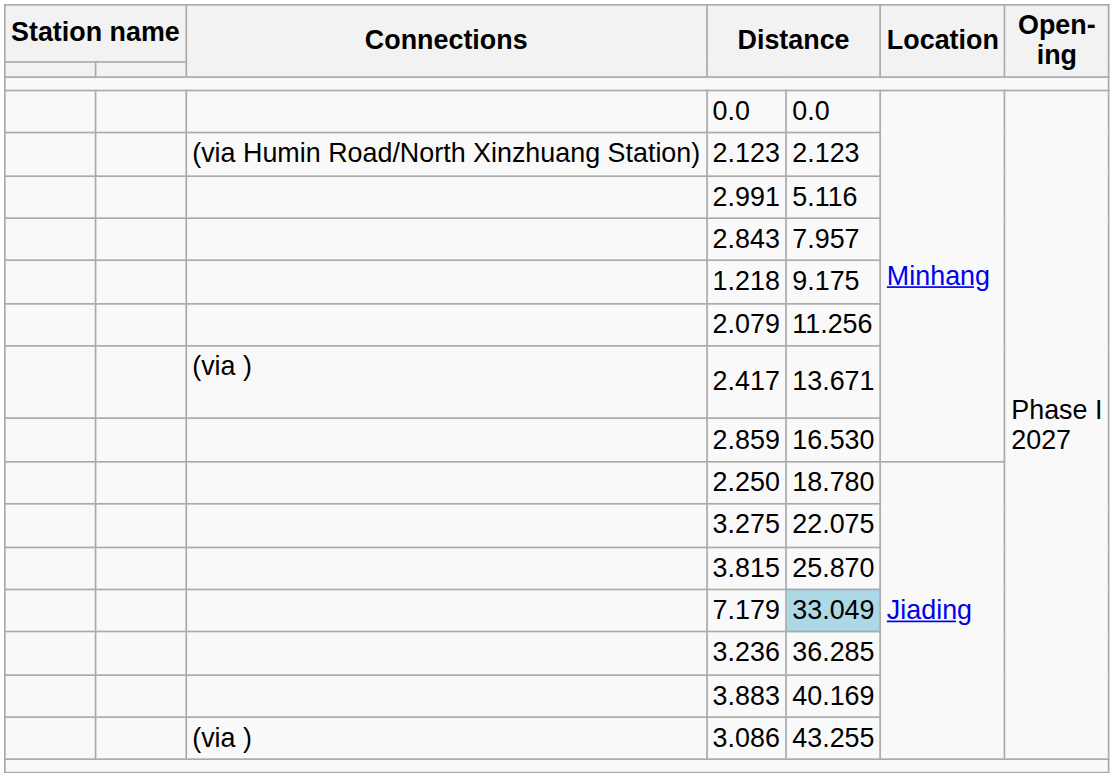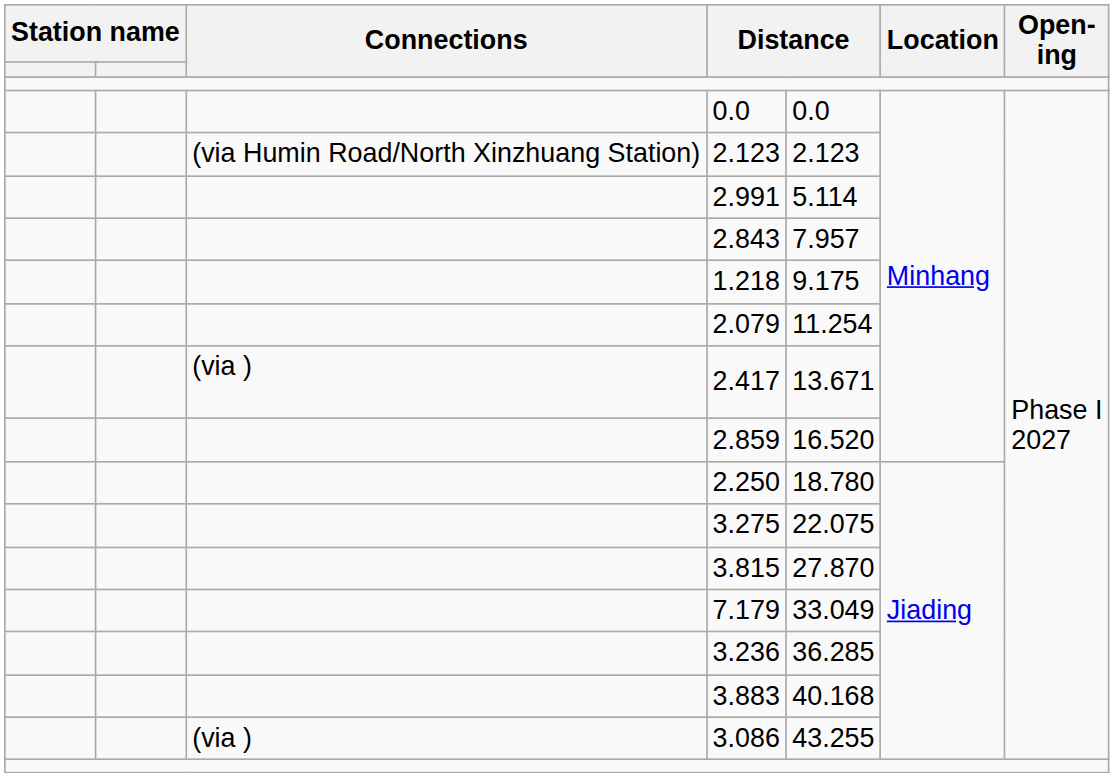2.991 | column 5: 5.116 -> 5.114
2.079 | column 5: 11.256 -> 11.254
2.859 | column 5: 16.530 -> 16.520
3.815 | column 5: 25.870 -> 27.870
7.179 | column 5: lightblue background -> no background
3.883 | column 5: 40.169 -> 40.168
